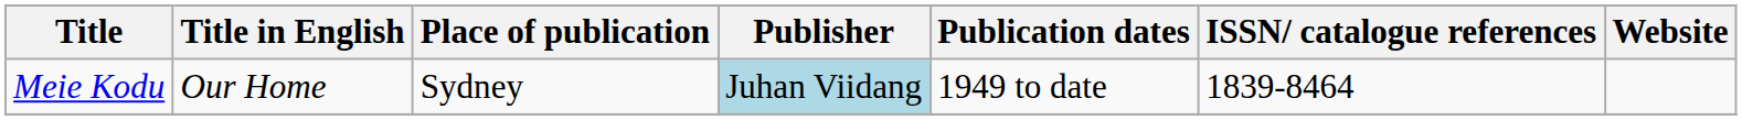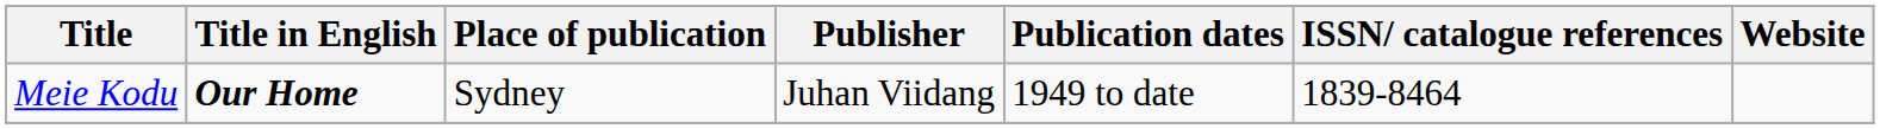Meie Kodu | Title in English: normal -> bold
Meie Kodu | Publisher: lightblue background -> no background
